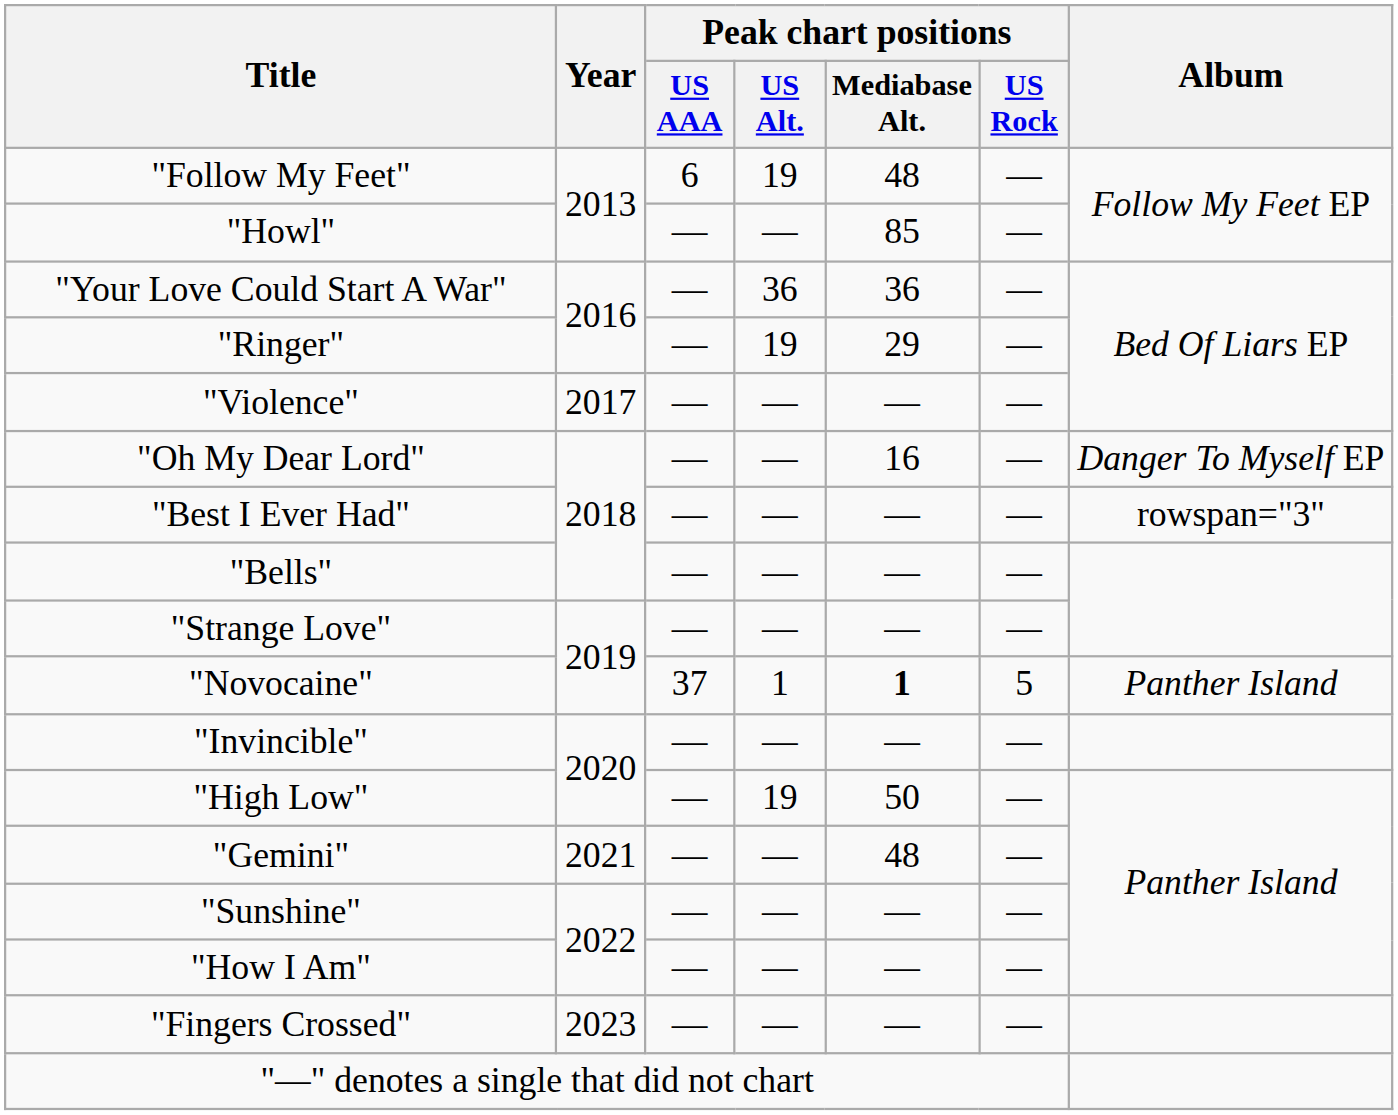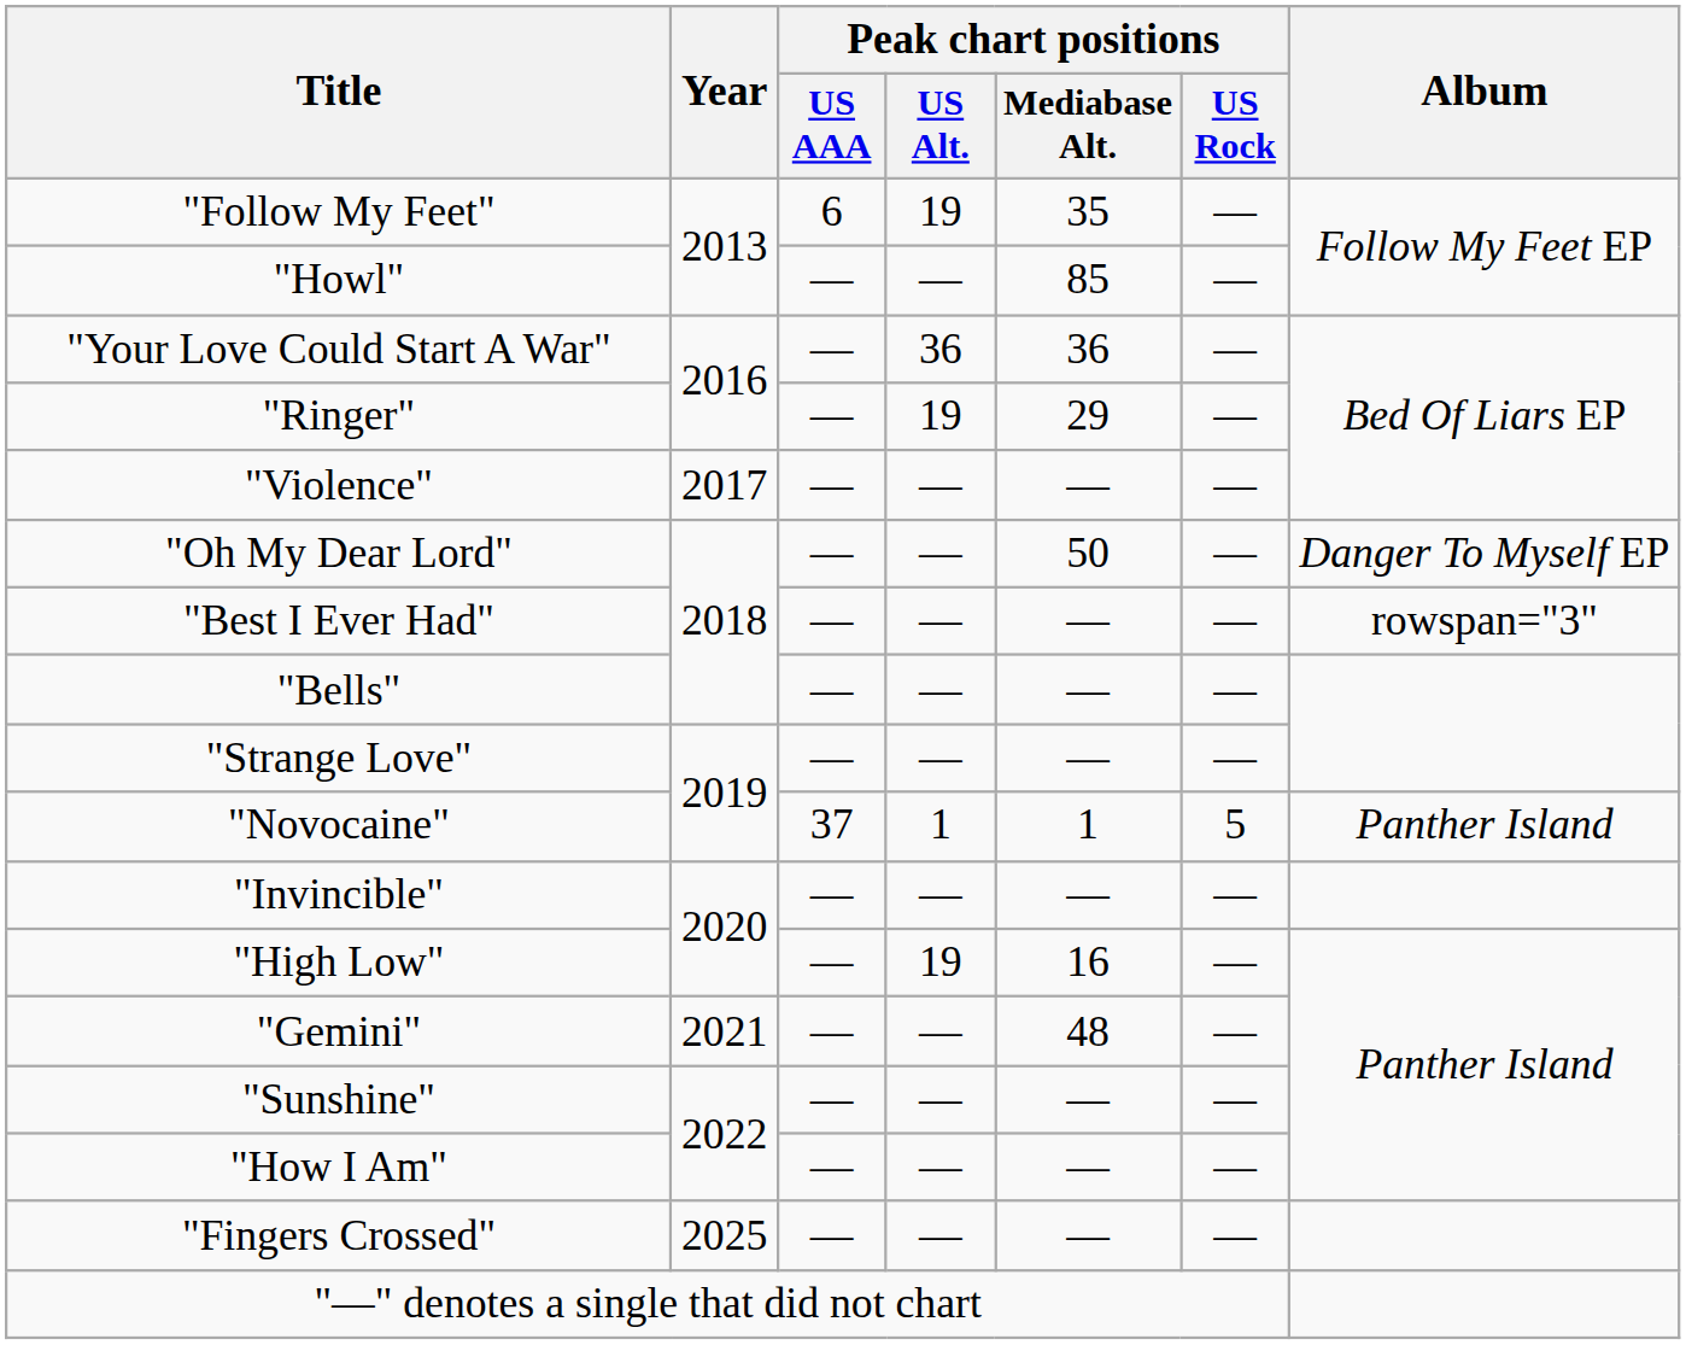"Follow My Feet" | Peak chart positions / Mediabase Alt.: 48 -> 35
"Oh My Dear Lord" | Peak chart positions / Mediabase Alt.: 16 -> 50
"Novocaine" | Peak chart positions / Mediabase Alt.: bold -> normal
"High Low" | Peak chart positions / Mediabase Alt.: 50 -> 16
"Fingers Crossed" | Year: 2023 -> 2025
